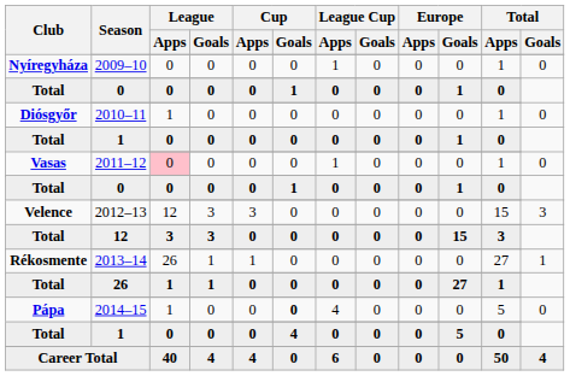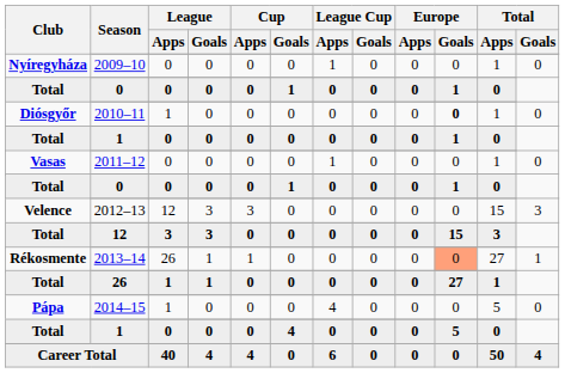2010–11 | Europe / Goals: normal -> bold
2011–12 | League / Apps: pink background -> no background
2013–14 | Europe / Goals: no background -> lightsalmon background
2014–15 | Cup / Goals: bold -> normal
